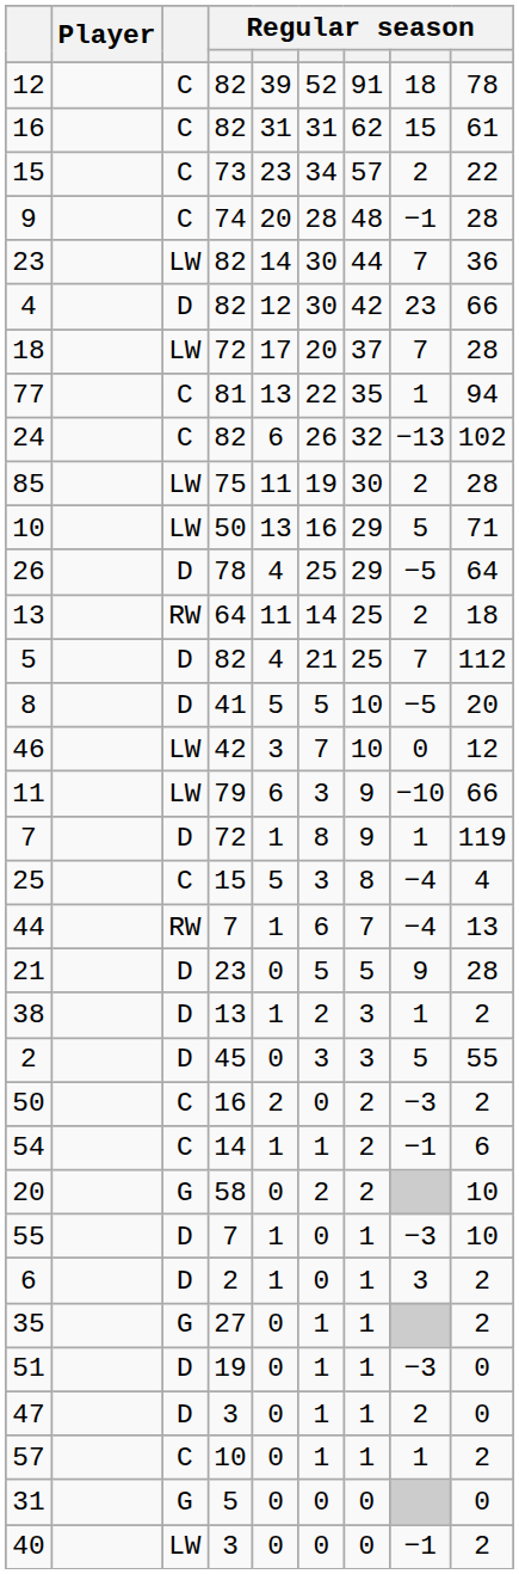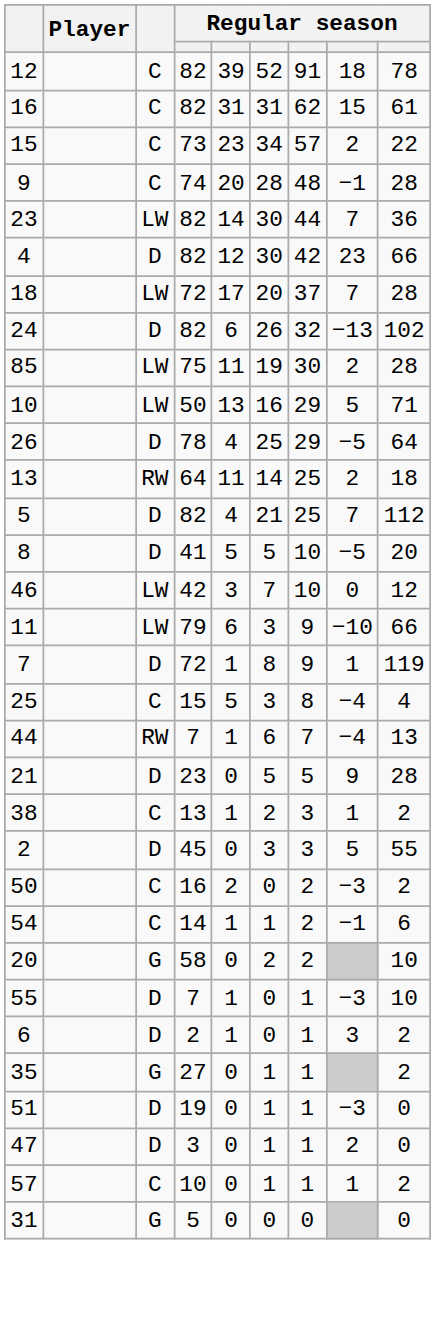- row: 77 | C | 81 | 13 | 22 | 35 | 1 | 94
24 | column 3: C -> D
38 | column 3: D -> C
- row: 40 | LW | 3 | 0 | 0 | 0 | −1 | 2
